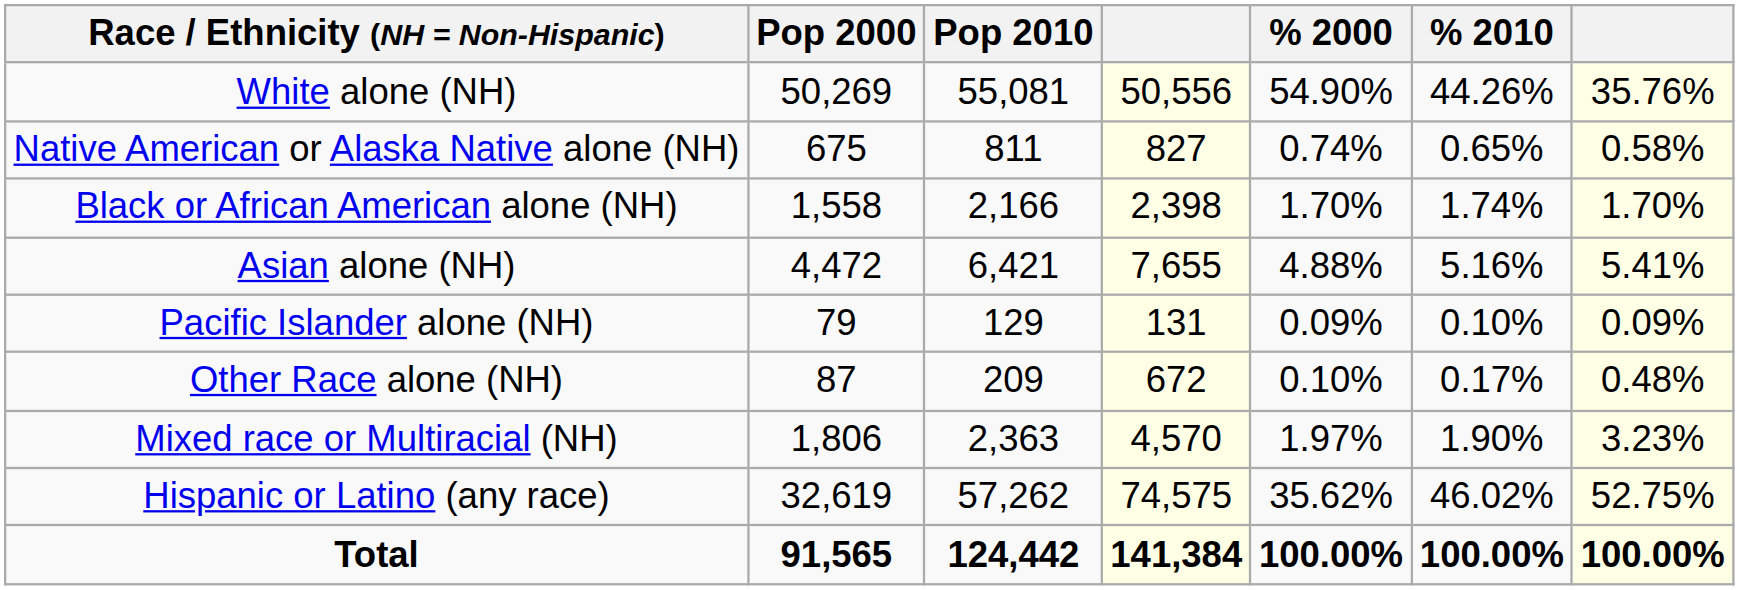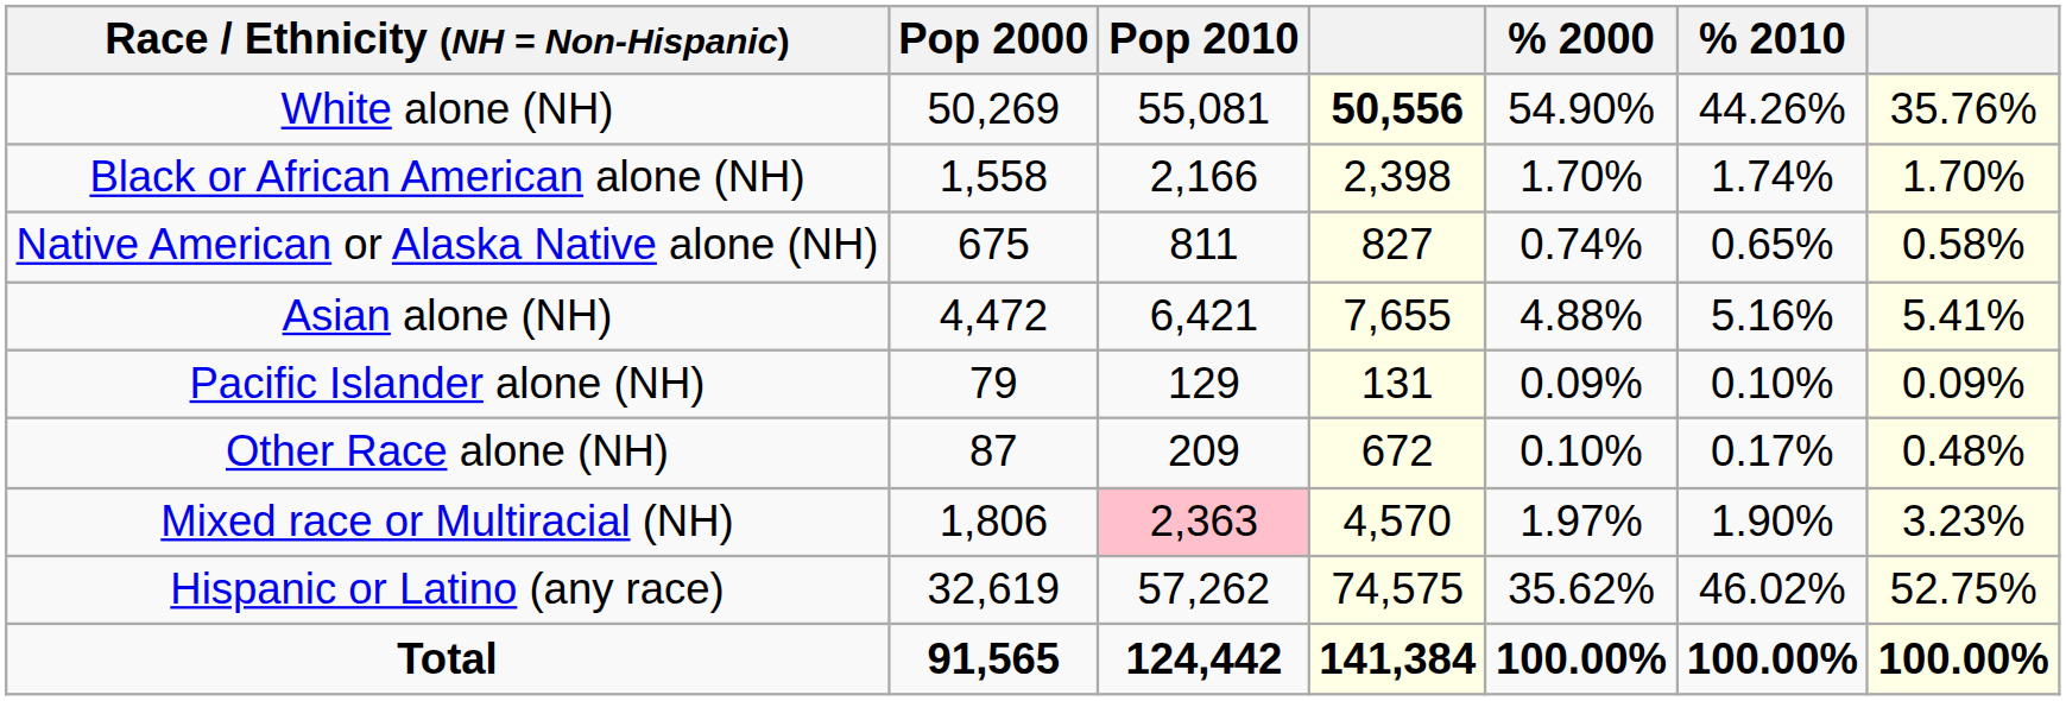White alone (NH) | column 4: normal -> bold
rows swapped: Black or African American alone (NH) <-> Native American or Alaska Native alone (NH)
Mixed race or Multiracial (NH) | Pop 2010: no background -> pink background
